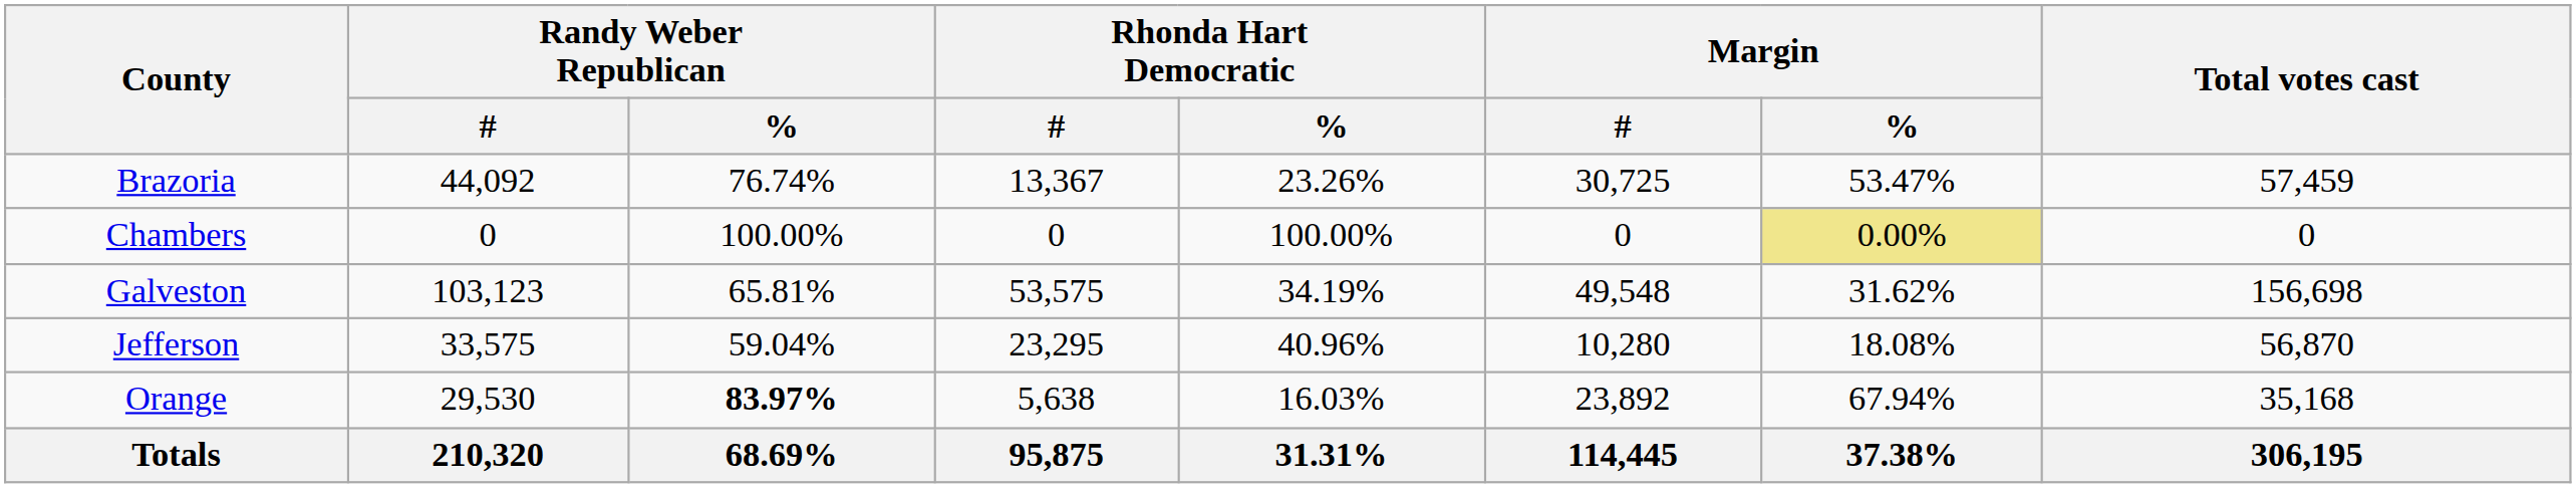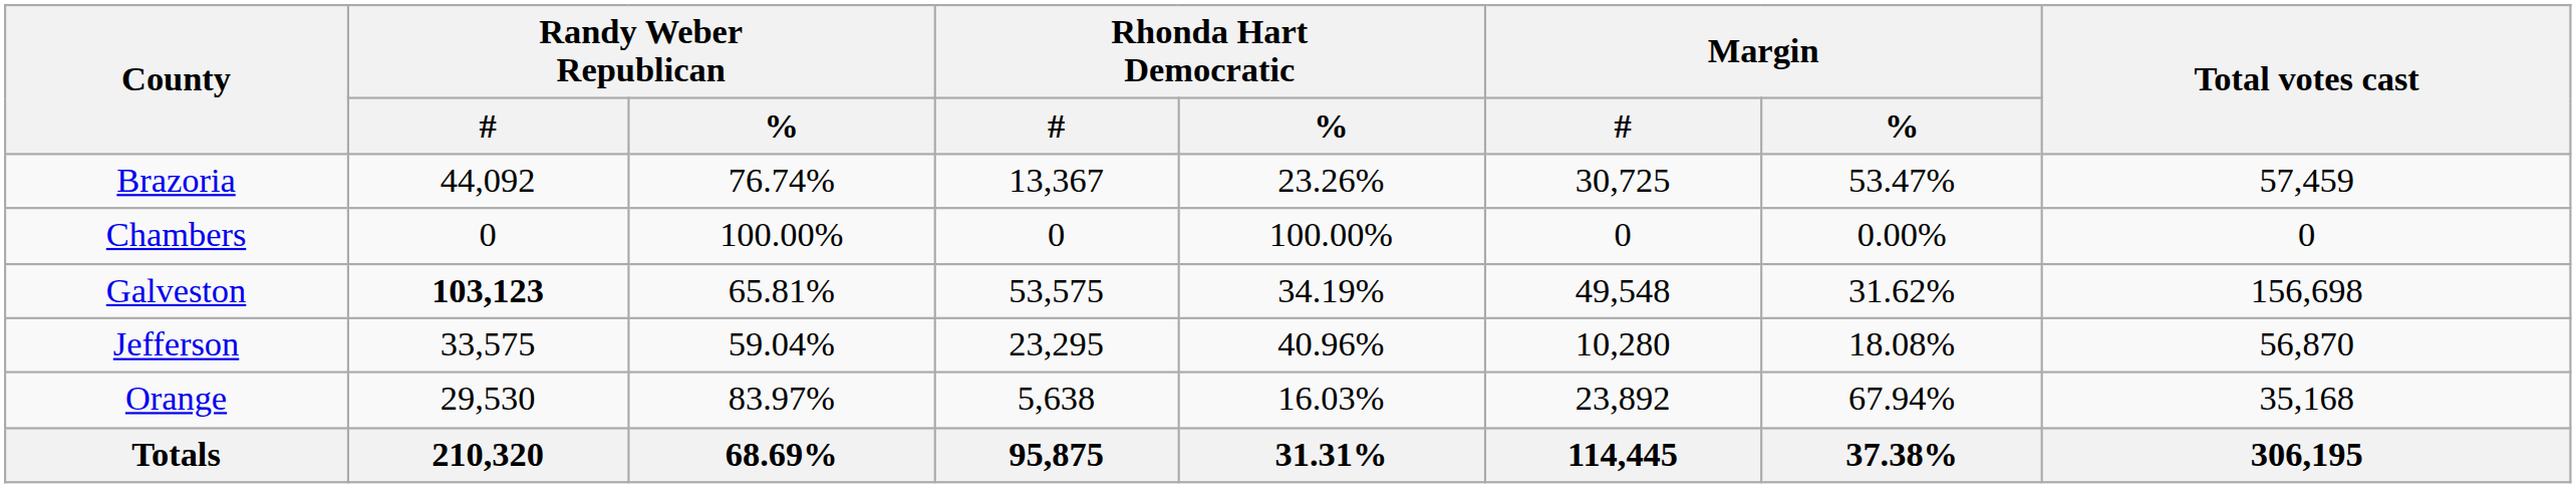Chambers | Margin / %: khaki background -> no background
Galveston | Randy Weber Republican / #: normal -> bold
Orange | Randy Weber Republican / %: bold -> normal
